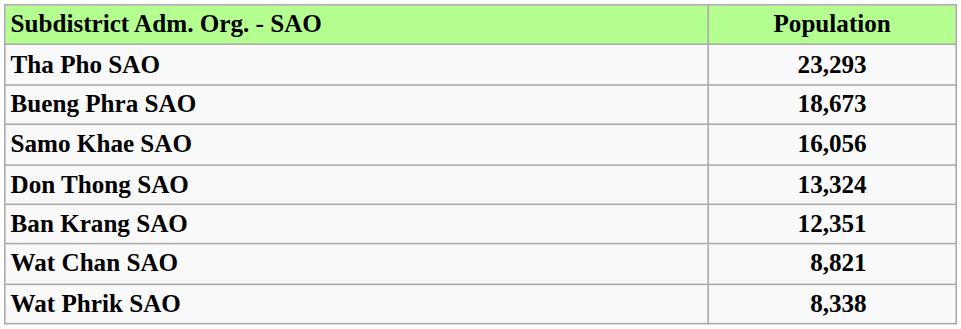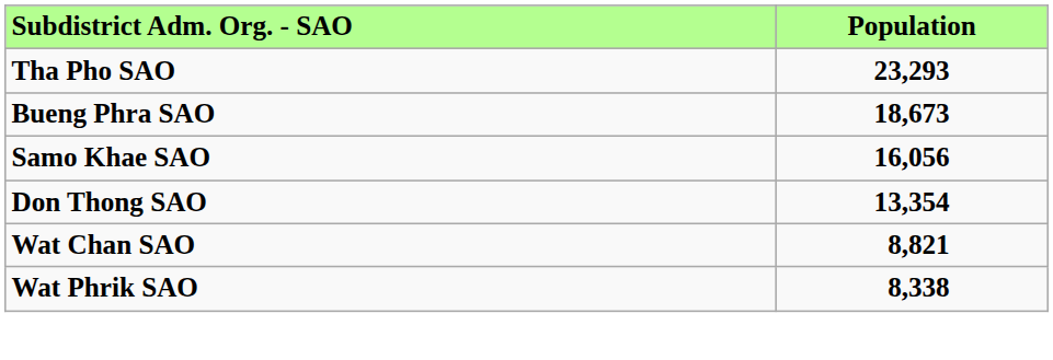Don Thong SAO | Population: 13,324 -> 13,354
- row: Ban Krang SAO | 12,351
